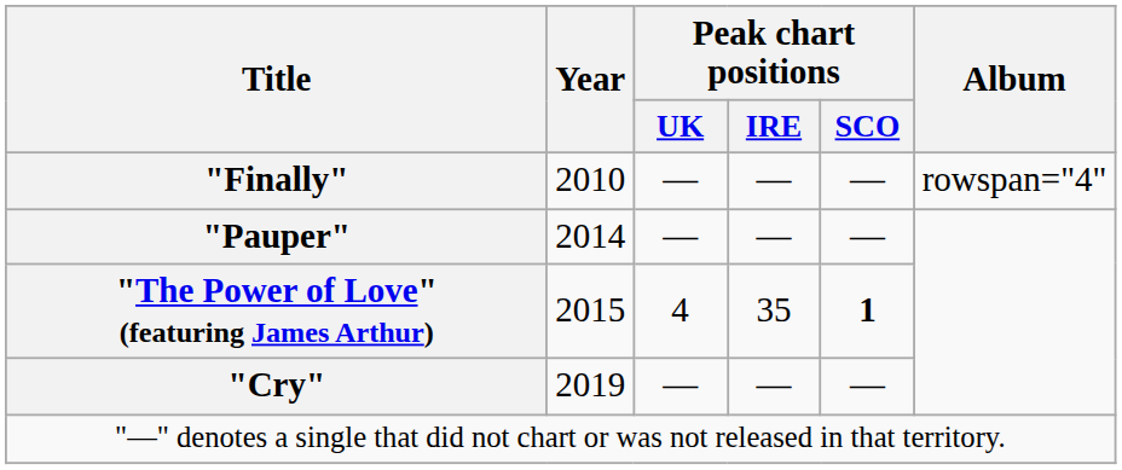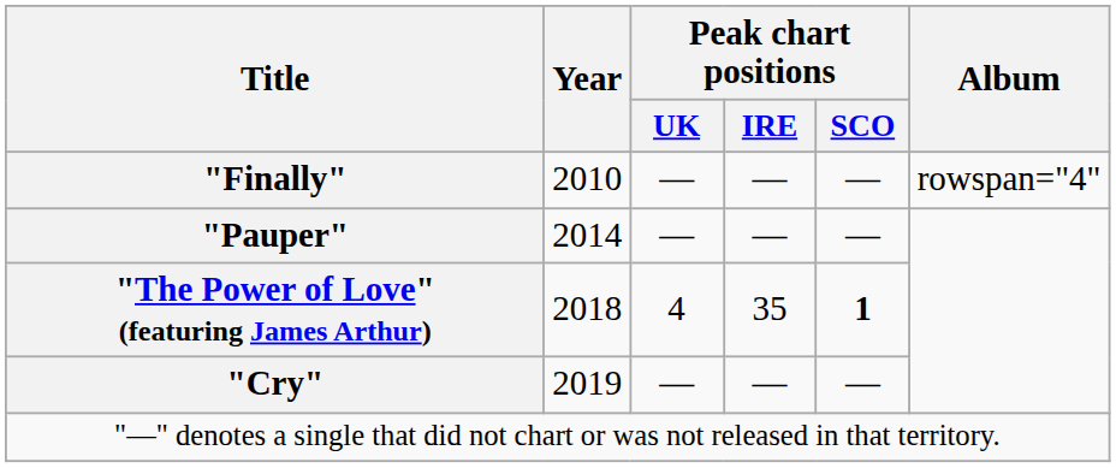"The Power of Love" (featuring James Arthur) | Year: 2015 -> 2018
